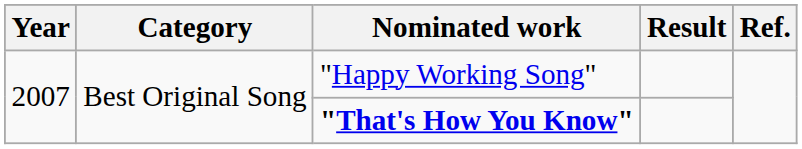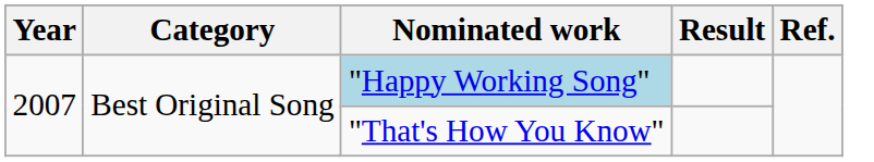"Happy Working Song" | Nominated work: no background -> lightblue background
"That's How You Know" | Nominated work: bold -> normal
